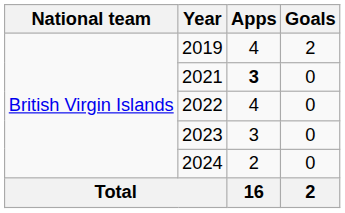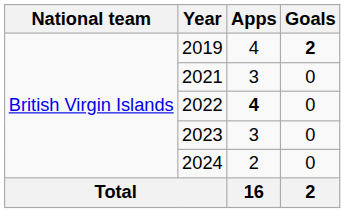2019 | Goals: normal -> bold
2021 | Apps: bold -> normal
2022 | Apps: normal -> bold
